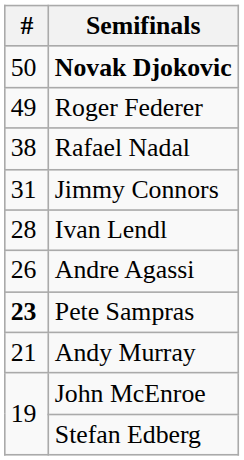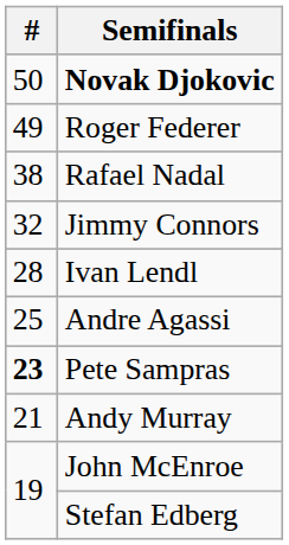Jimmy Connors | #: 31 -> 32
Andre Agassi | #: 26 -> 25
